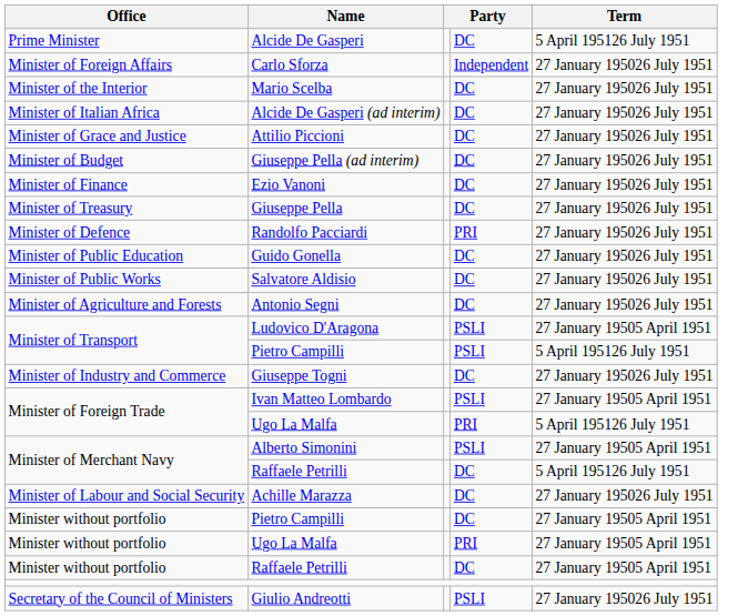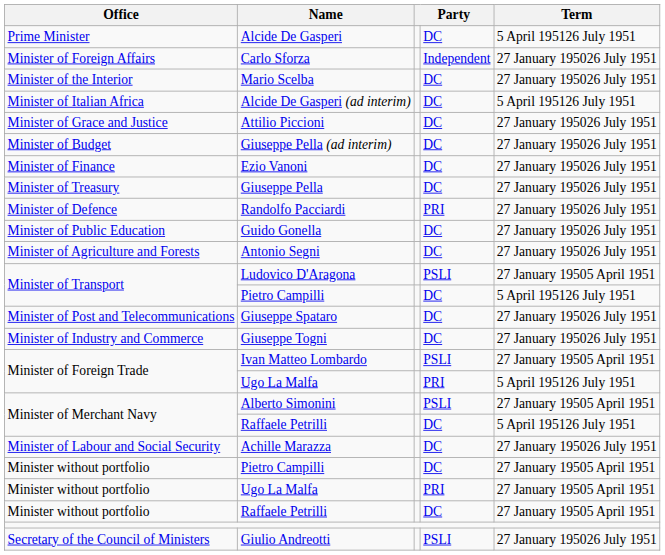Alcide De Gasperi (ad interim) | Term: 27 January 195026 July 1951 -> 5 April 195126 July 1951
- row: Minister of Public Works | Salvatore Aldisio | DC | 27 January 195026 July 1951
Minister of Transport / Pietro Campilli | column 4: PSLI -> DC
+ row: Minister of Post and Telecommunications | Giuseppe Spataro | DC | 27 January 195026 July 1951
